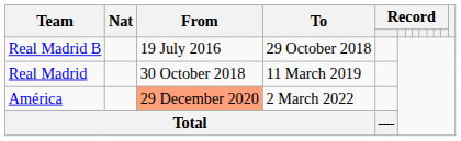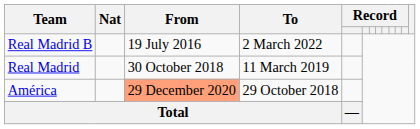Real Madrid B | To: 29 October 2018 -> 2 March 2022
América | To: 2 March 2022 -> 29 October 2018
